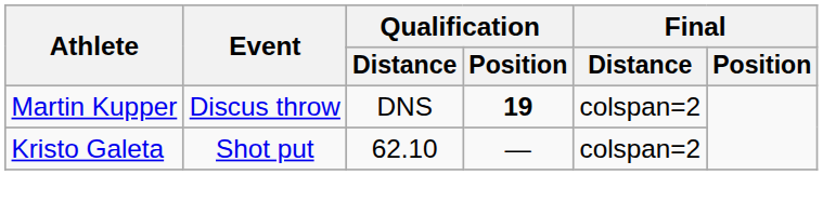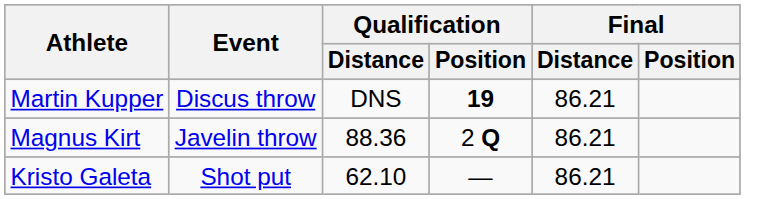Martin Kupper | Final / Distance: colspan=2 -> 86.21
+ row: Magnus Kirt | Javelin throw | 88.36 | 2 Q | 86.21
Kristo Galeta | Final / Distance: colspan=2 -> 86.21
